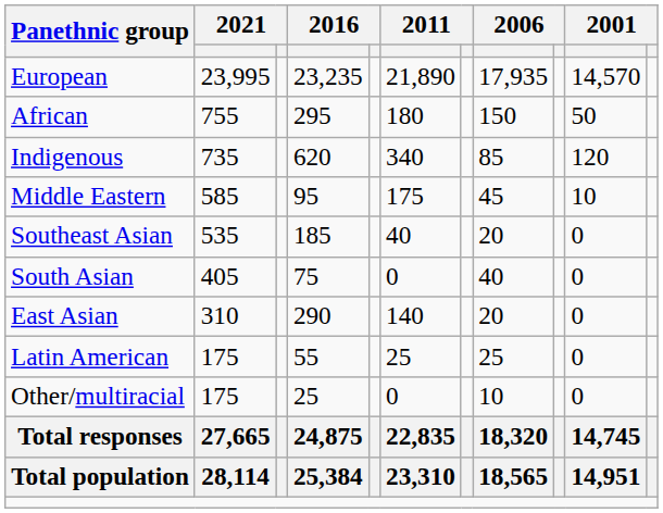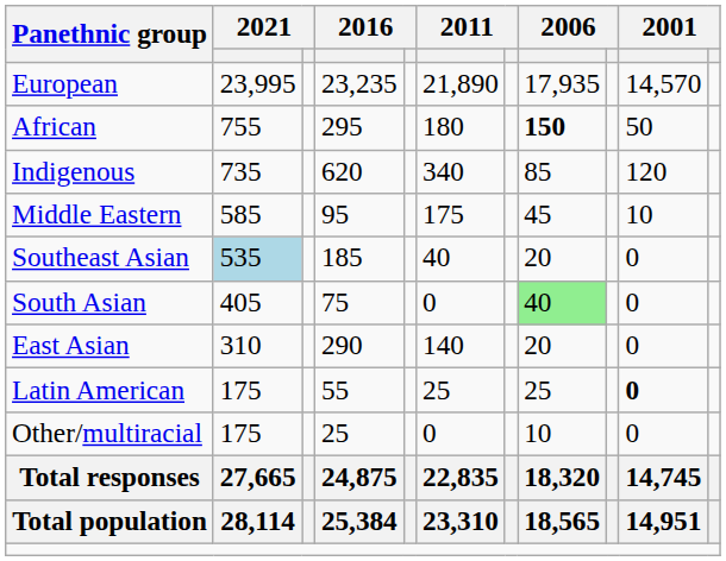African | column 8: normal -> bold
Southeast Asian | column 2: no background -> lightblue background
South Asian | column 8: no background -> lightgreen background
Latin American | column 10: normal -> bold
